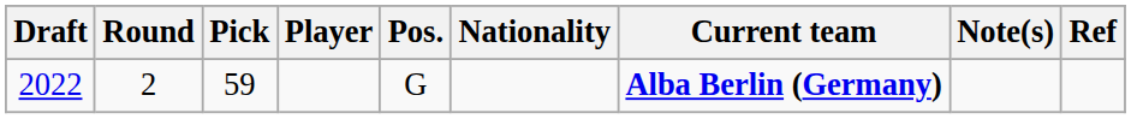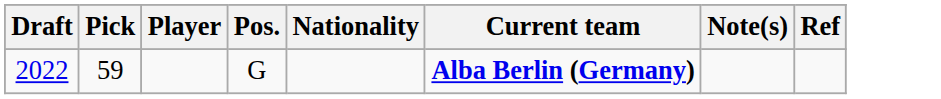- column: Round | 2
